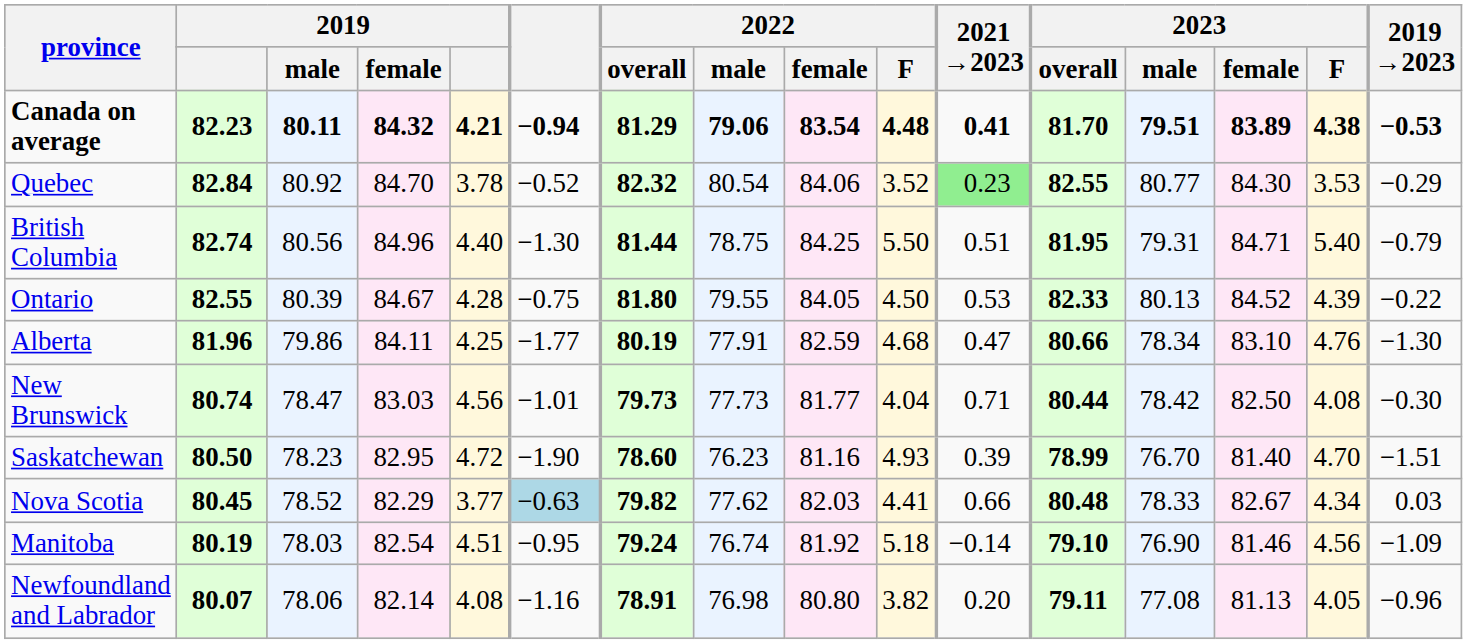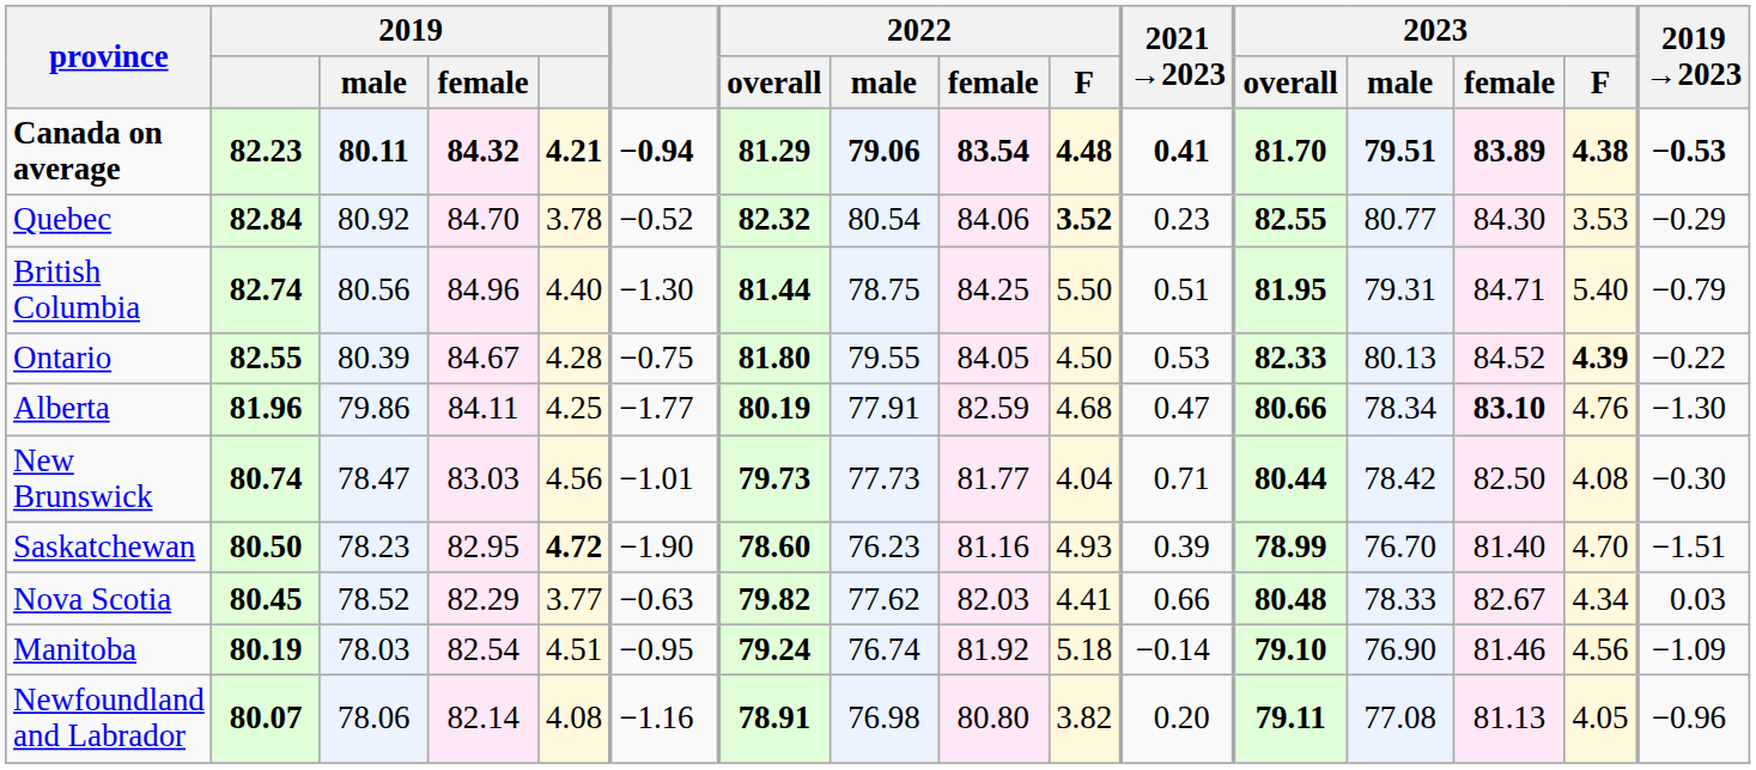Quebec | 2022 / F: normal -> bold
Quebec | 2021 →2023: lightgreen background -> no background
Ontario | 2023 / F: normal -> bold
Alberta | 2023 / female: normal -> bold
Saskatchewan | column 5: normal -> bold
Nova Scotia | column 6: lightblue background -> no background
